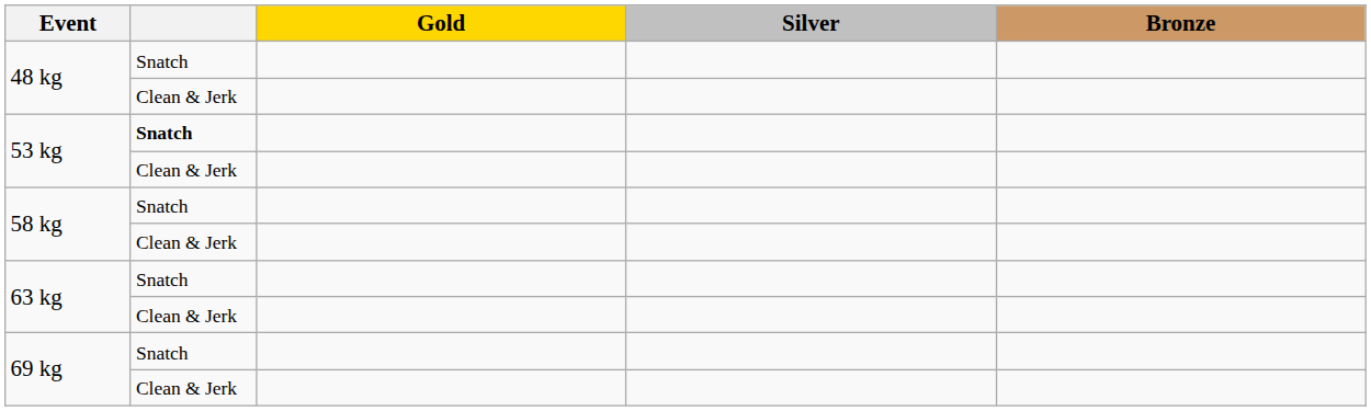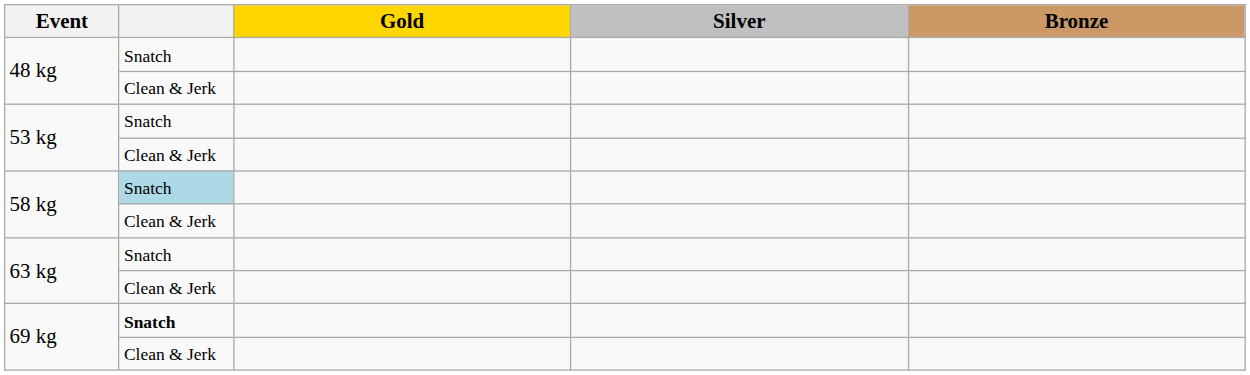53 kg / Snatch | column 2: bold -> normal
58 kg / Snatch | column 2: no background -> lightblue background
69 kg / Snatch | column 2: normal -> bold
